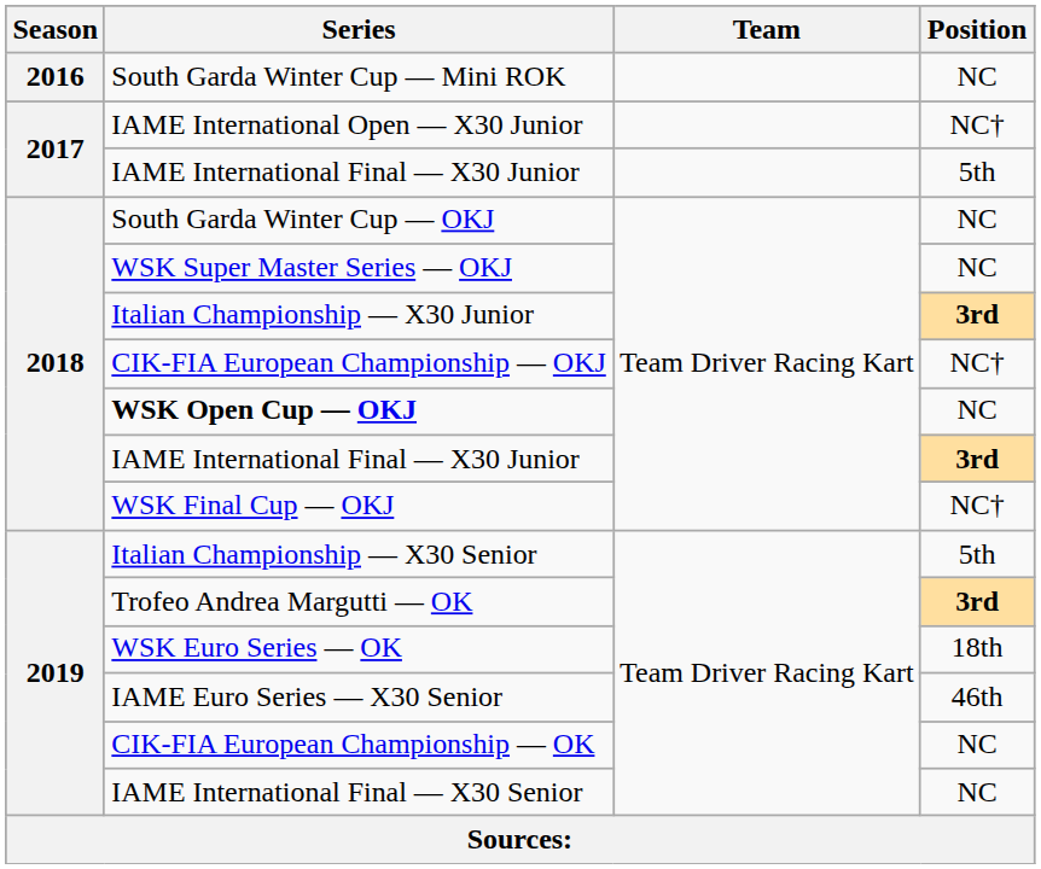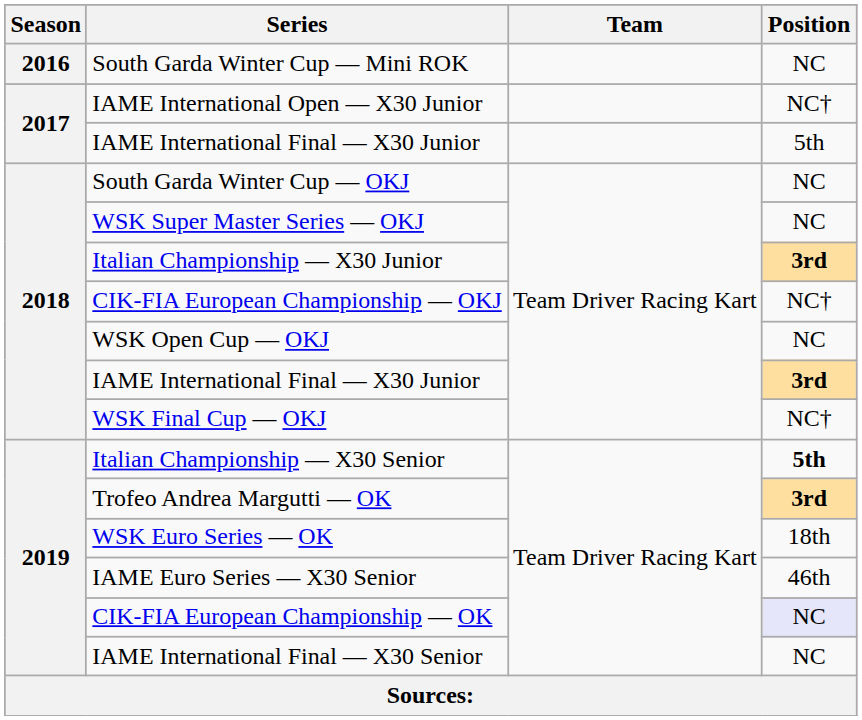WSK Open Cup — OKJ | Series: bold -> normal
Italian Championship — X30 Senior | Position: normal -> bold
CIK-FIA European Championship — OK | Position: no background -> lavender background
